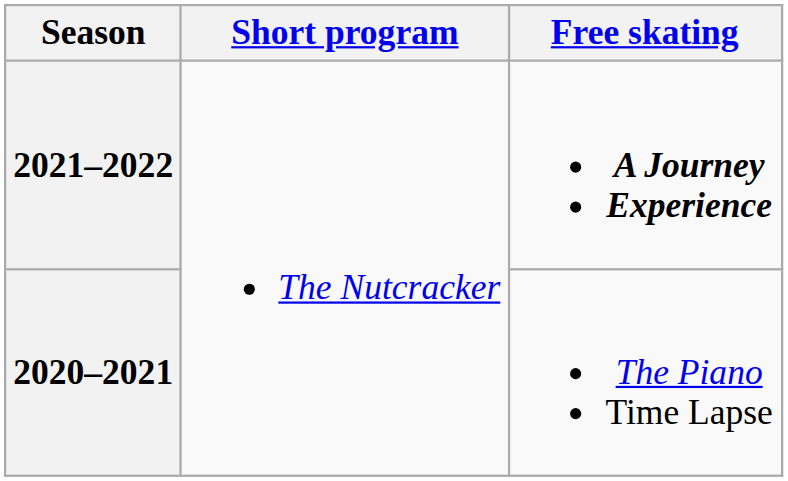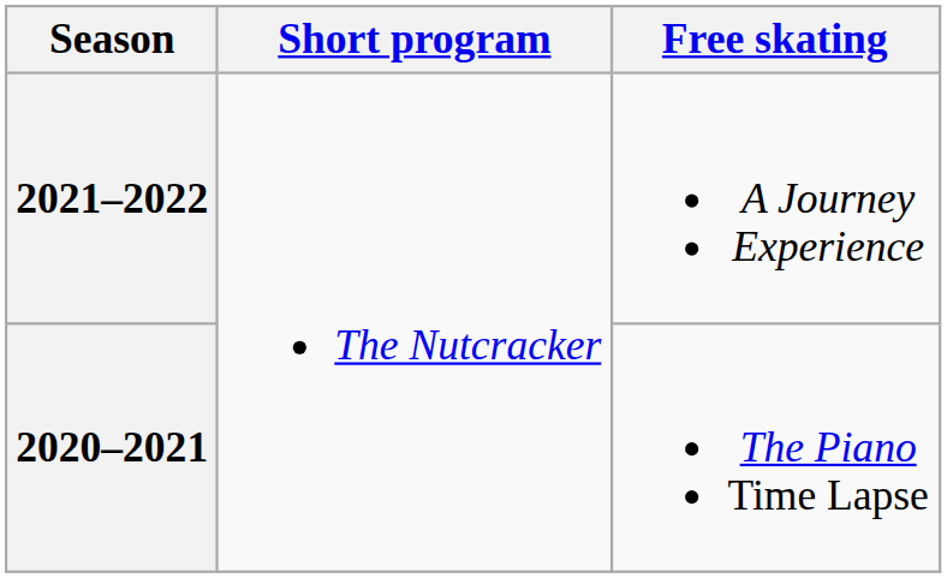2021–2022 | Free skating: bold -> normal
